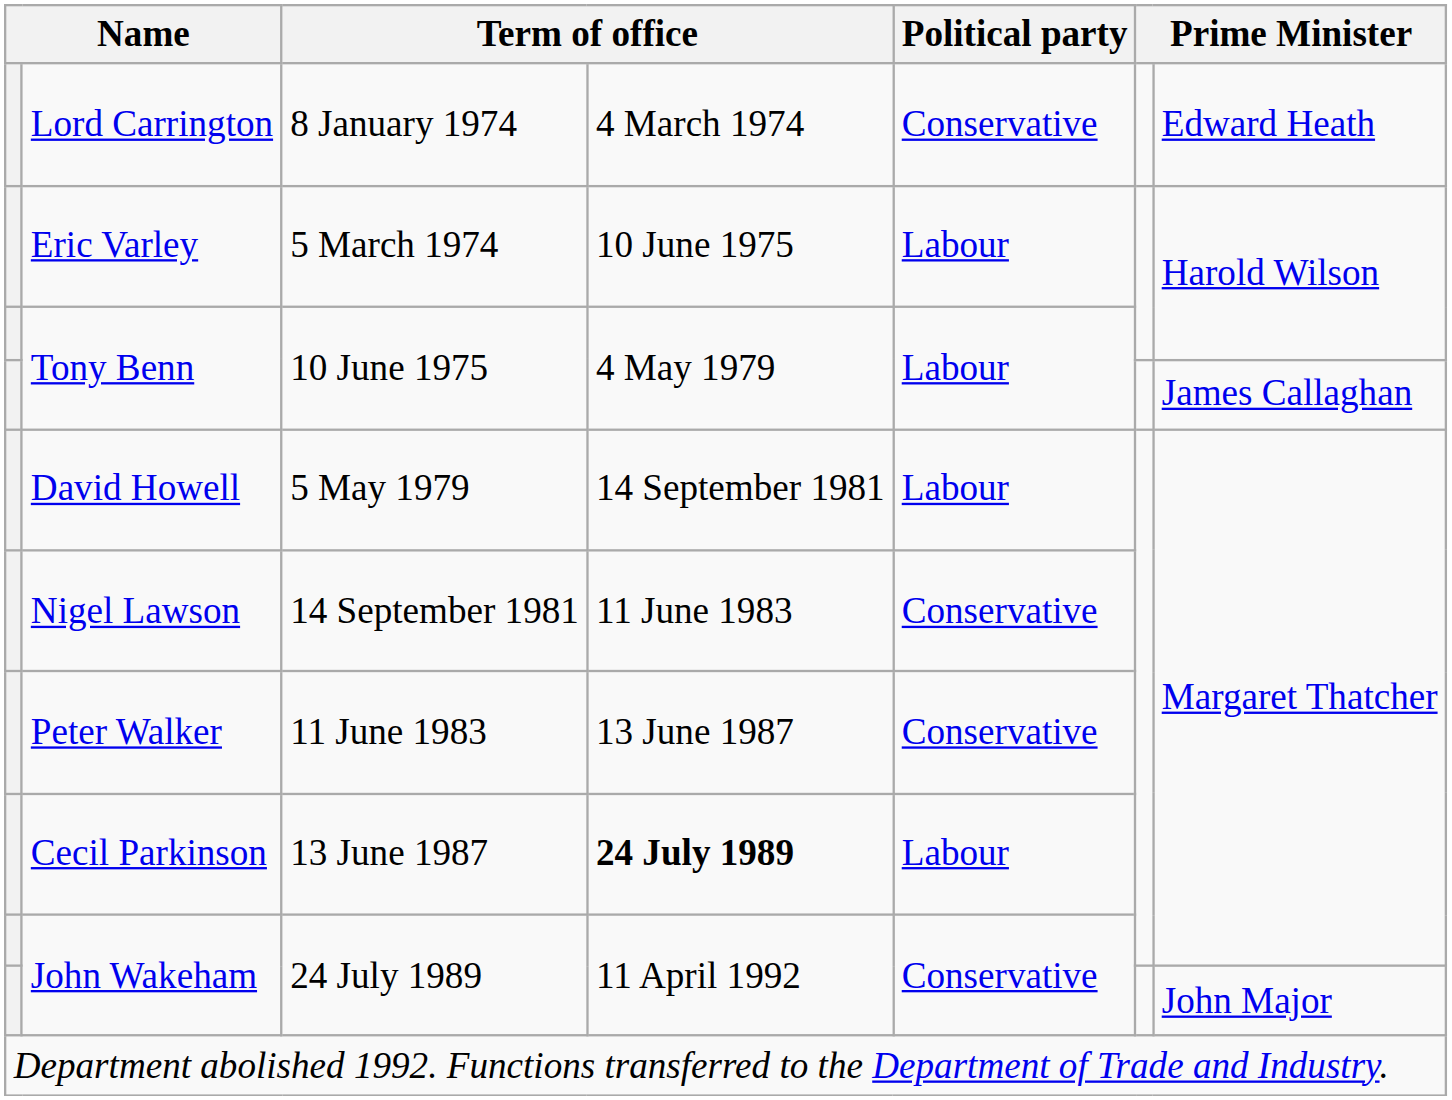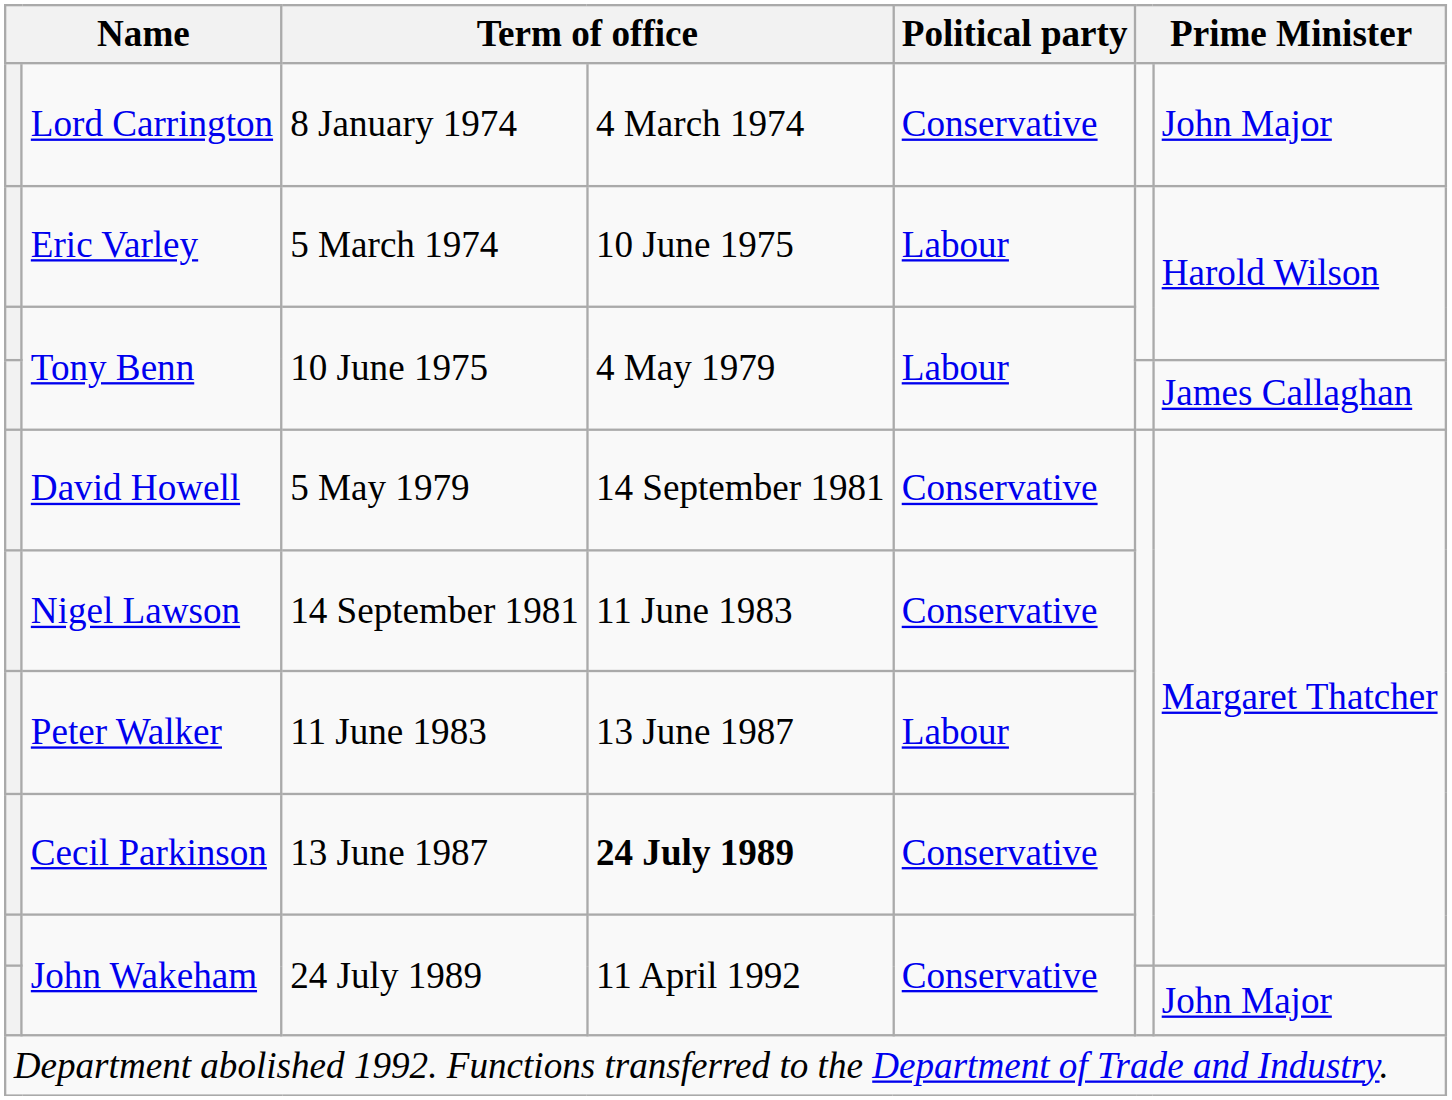Lord Carrington | column 7: Edward Heath -> John Major
David Howell | Political party: Labour -> Conservative
Peter Walker | Political party: Conservative -> Labour
Cecil Parkinson | Political party: Labour -> Conservative
